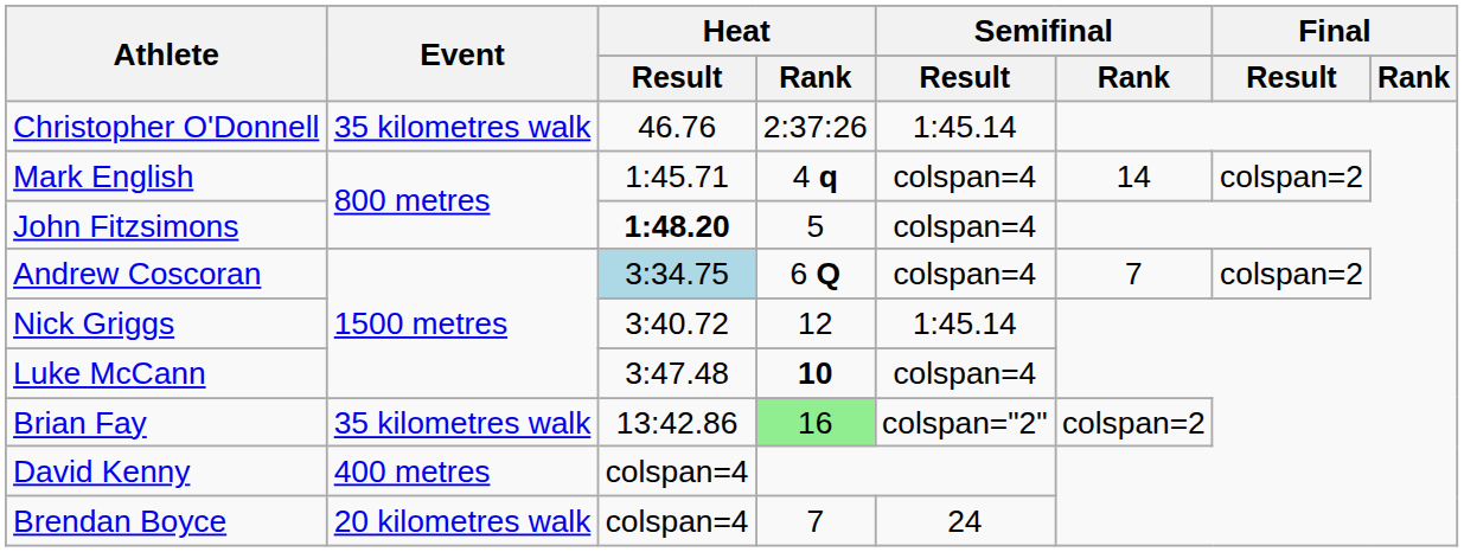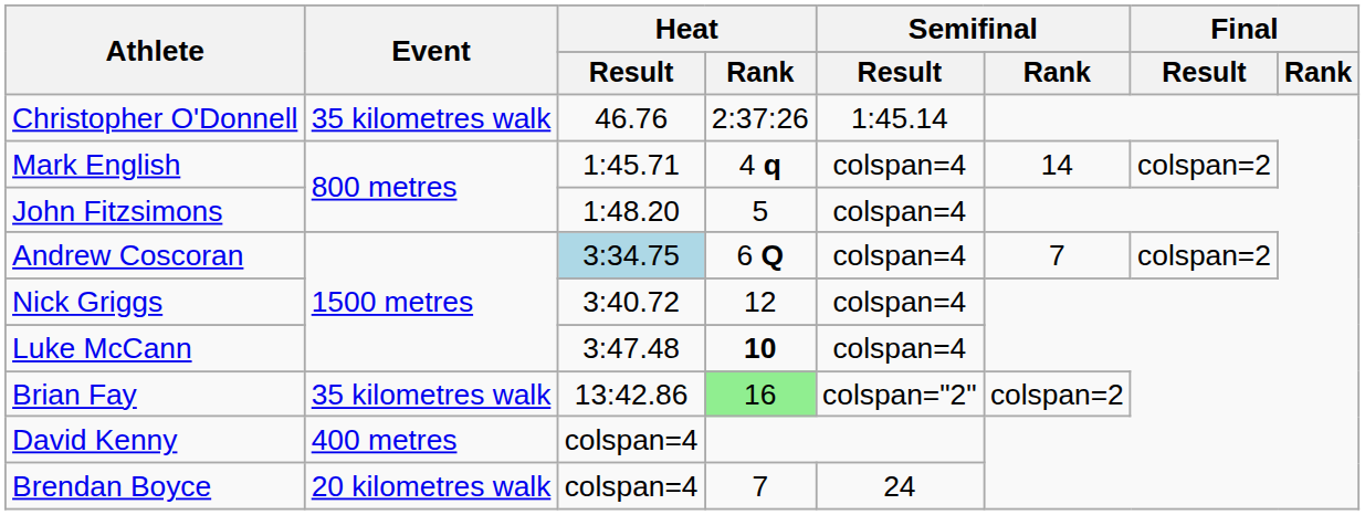John Fitzsimons | Heat / Result: bold -> normal
Nick Griggs | Semifinal / Result: 1:45.14 -> colspan=4
